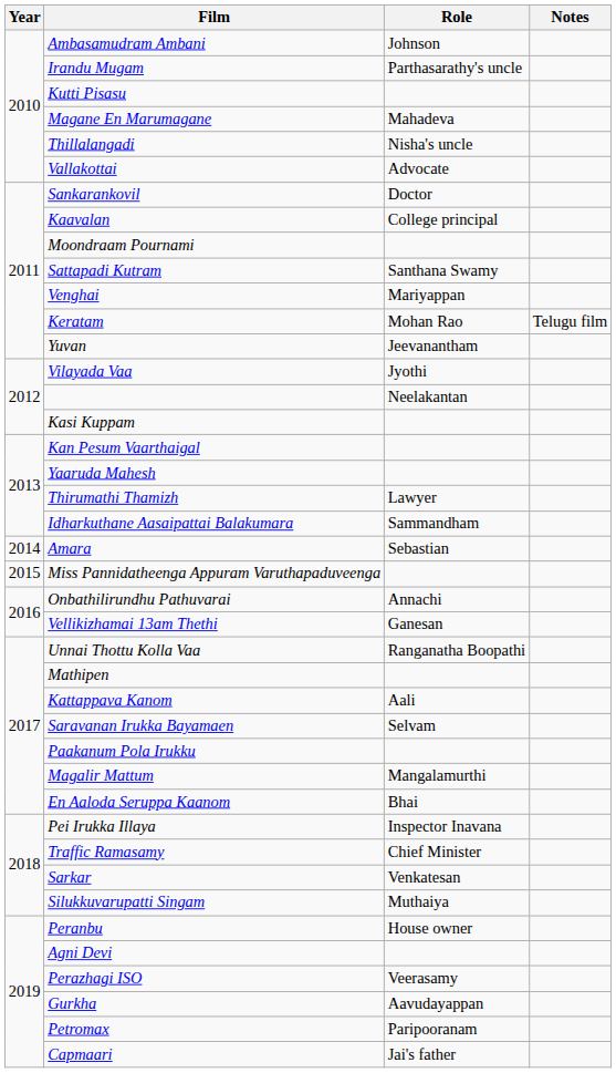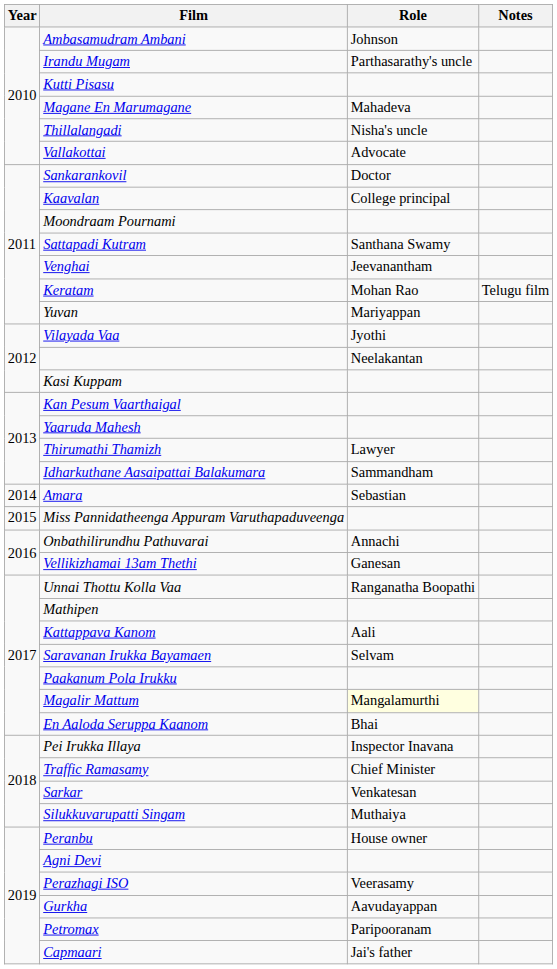Venghai | Role: Mariyappan -> Jeevanantham
Yuvan | Role: Jeevanantham -> Mariyappan
Magalir Mattum | Role: no background -> lightyellow background
